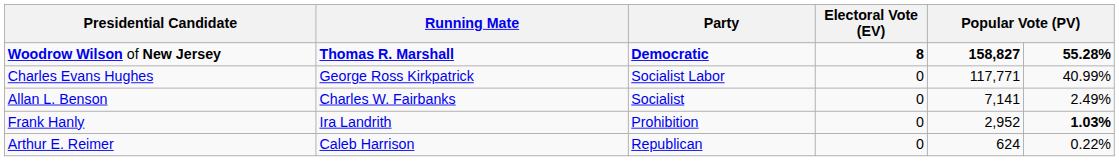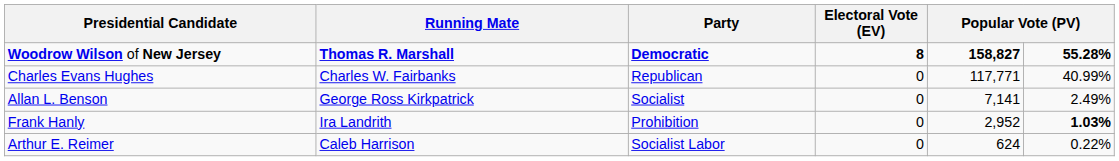Charles Evans Hughes | Running Mate: George Ross Kirkpatrick -> Charles W. Fairbanks
Charles Evans Hughes | Party: Socialist Labor -> Republican
Allan L. Benson | Running Mate: Charles W. Fairbanks -> George Ross Kirkpatrick
Arthur E. Reimer | Party: Republican -> Socialist Labor
